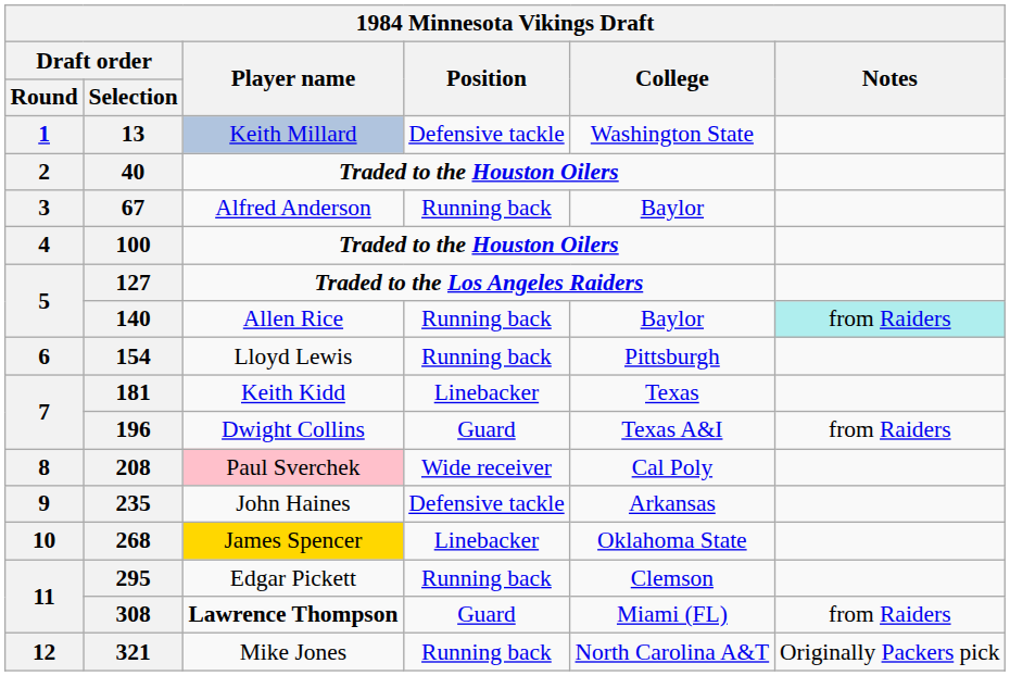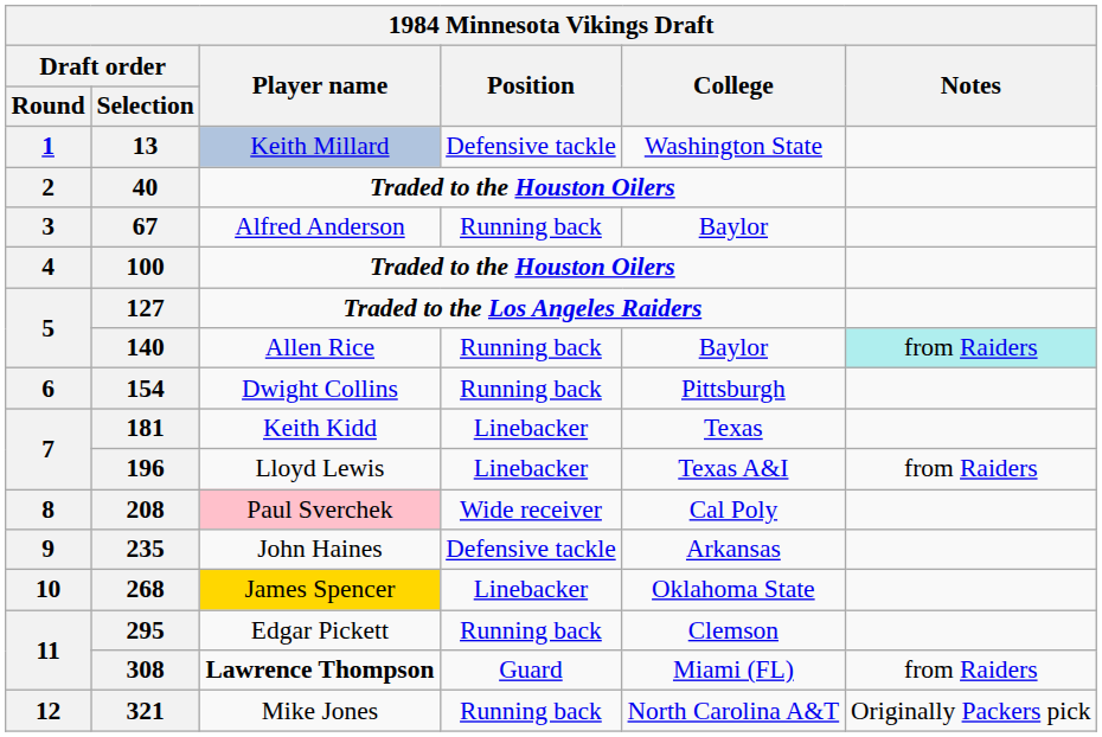154 | Player name: Lloyd Lewis -> Dwight Collins
196 | Player name: Dwight Collins -> Lloyd Lewis
196 | Position: Guard -> Linebacker
